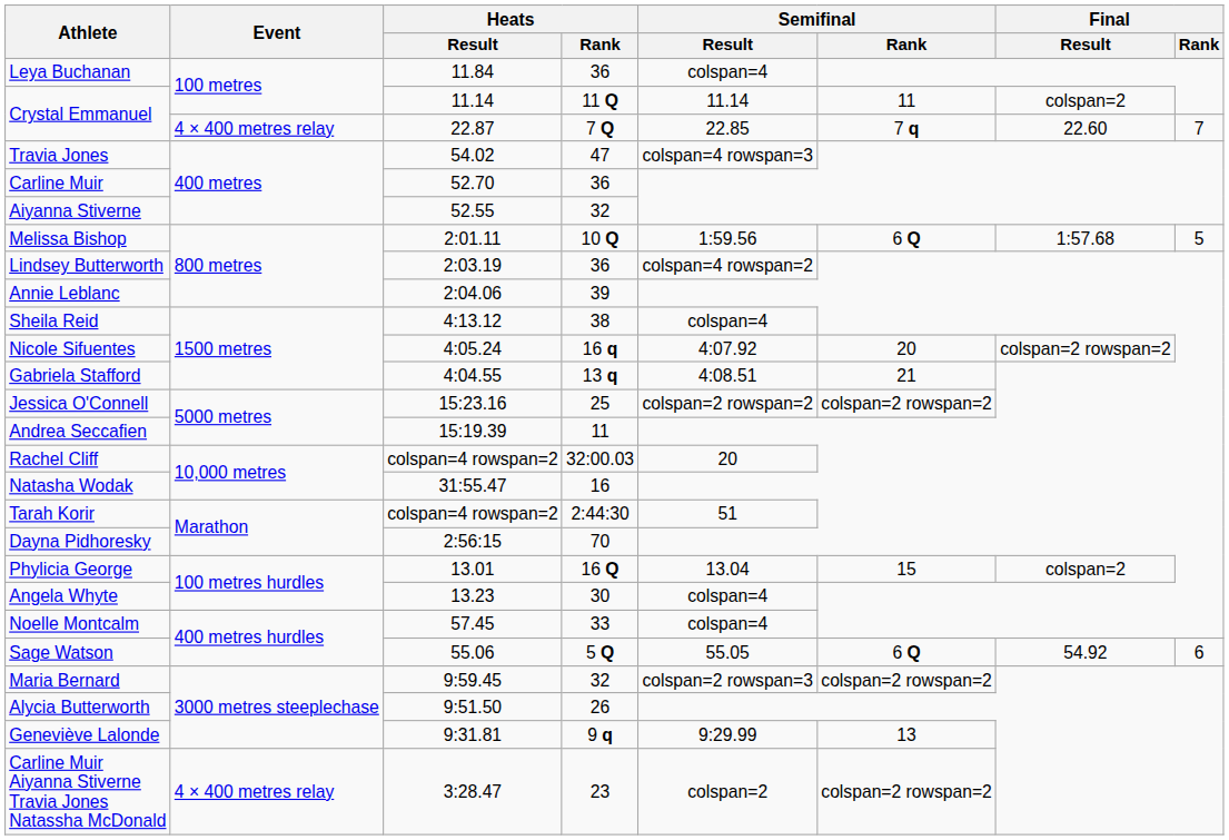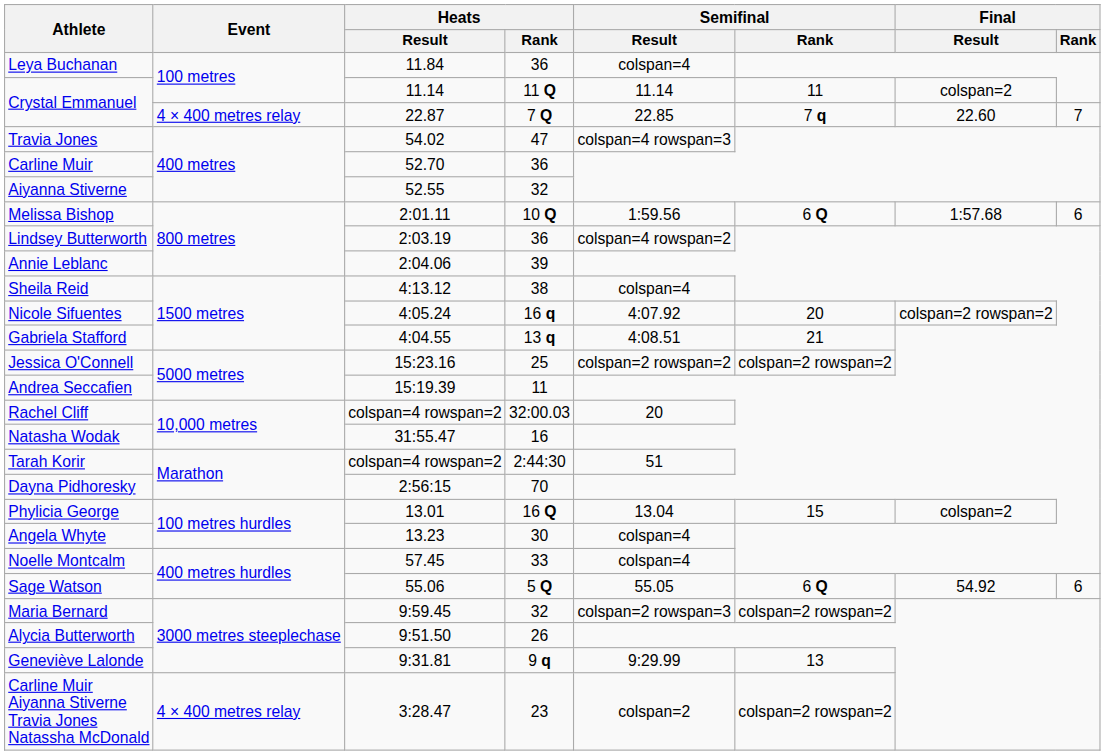Melissa Bishop | Final / Rank: 5 -> 6
